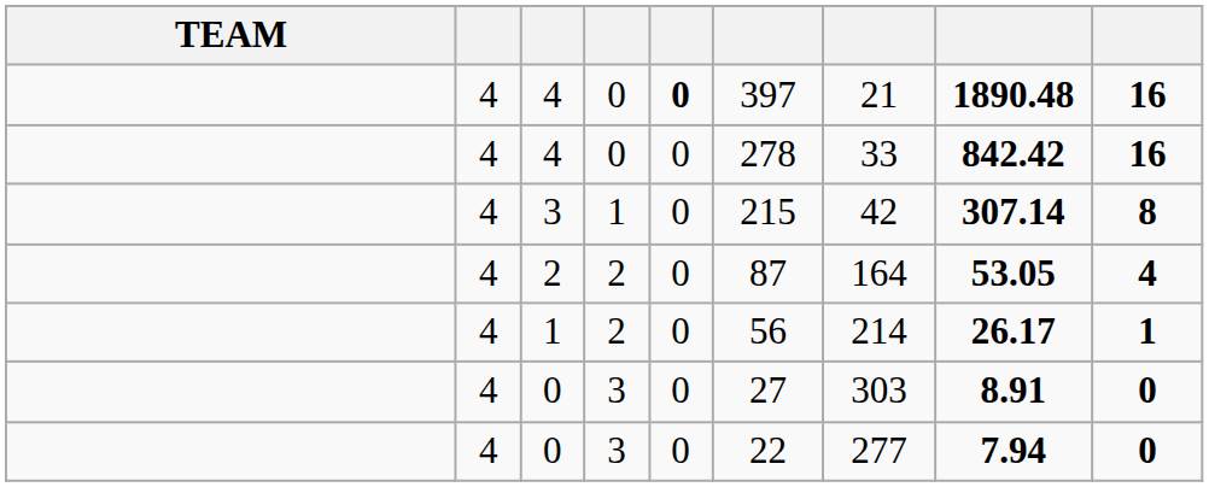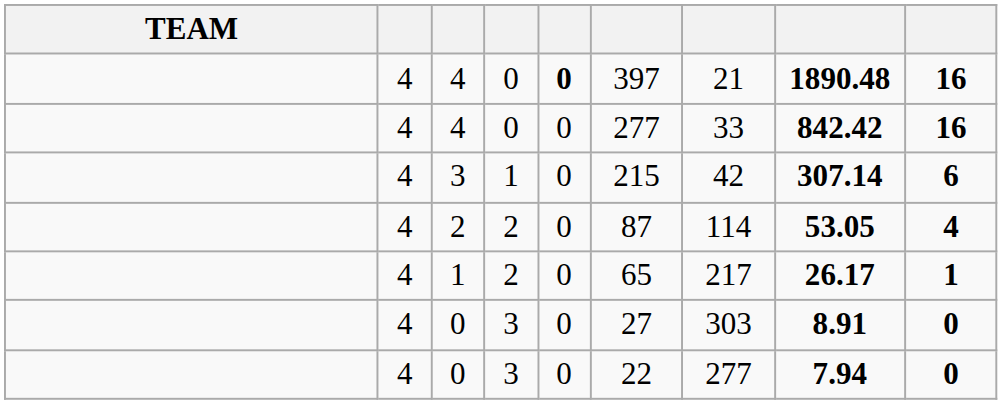row 3 | column 6: 278 -> 277
row 4 | column 9: 8 -> 6
row 5 | column 7: 164 -> 114
row 6 | column 6: 56 -> 65
row 6 | column 7: 214 -> 217
